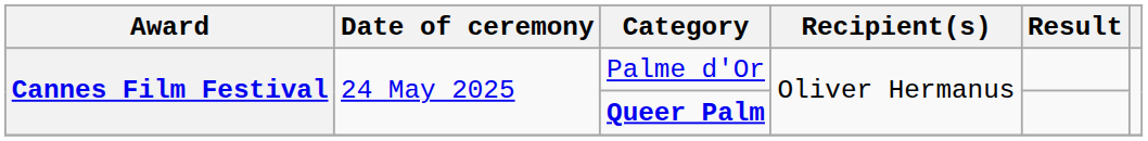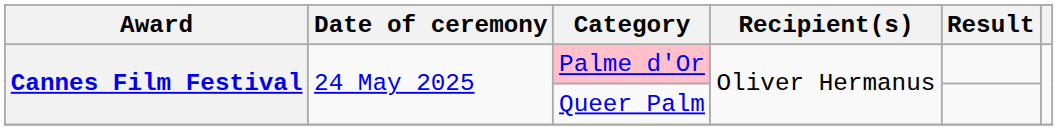Palme d'Or | Category: no background -> pink background
Queer Palm | Category: bold -> normal
